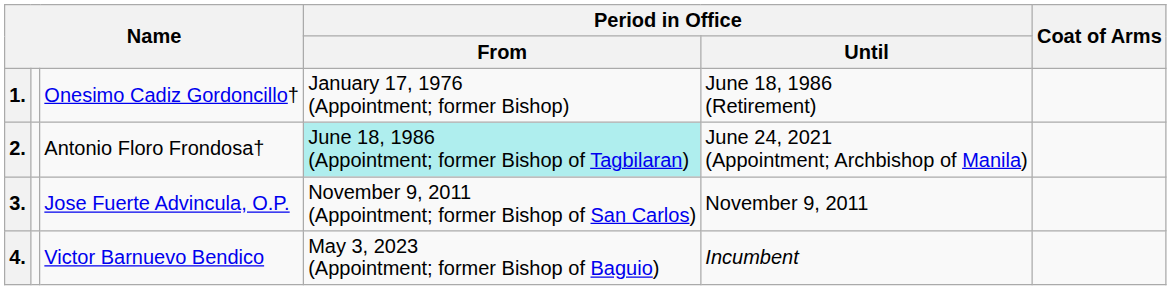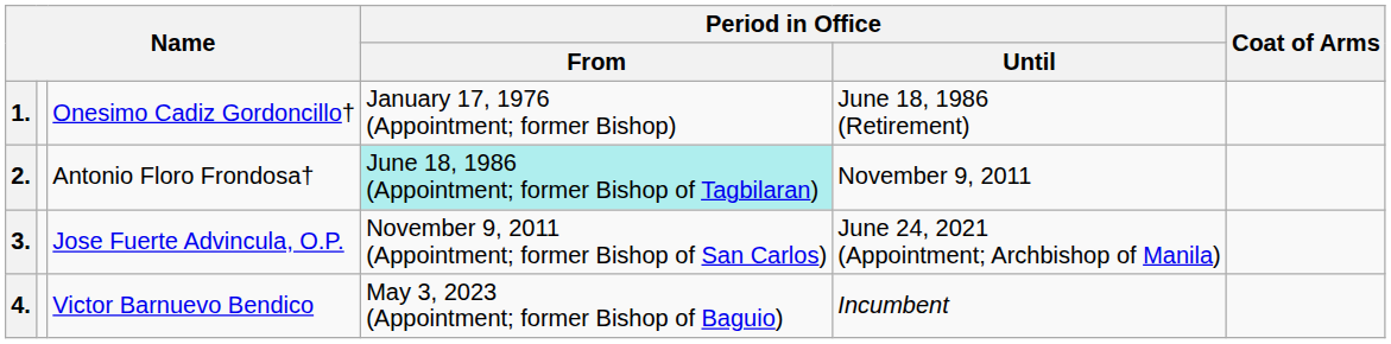2. | Period in Office / Until: June 24, 2021 (Appointment; Archbishop of Manila) -> November 9, 2011
3. | Period in Office / Until: November 9, 2011 -> June 24, 2021 (Appointment; Archbishop of Manila)
